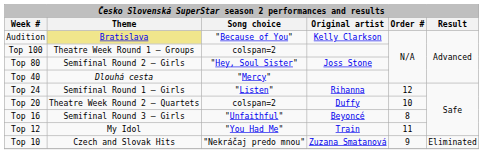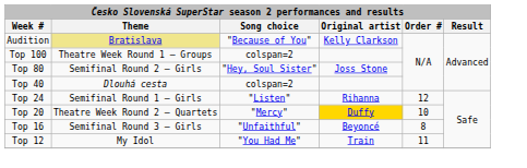Top 40 | Song choice: "Mercy" -> colspan=2
Top 20 | Song choice: colspan=2 -> "Mercy"
Top 20 | Original artist: no background -> gold background
- row: Top 10 | Czech and Slovak Hits | "Nekráčaj predo mnou" | Zuzana Smatanová | 9 | Eliminated
